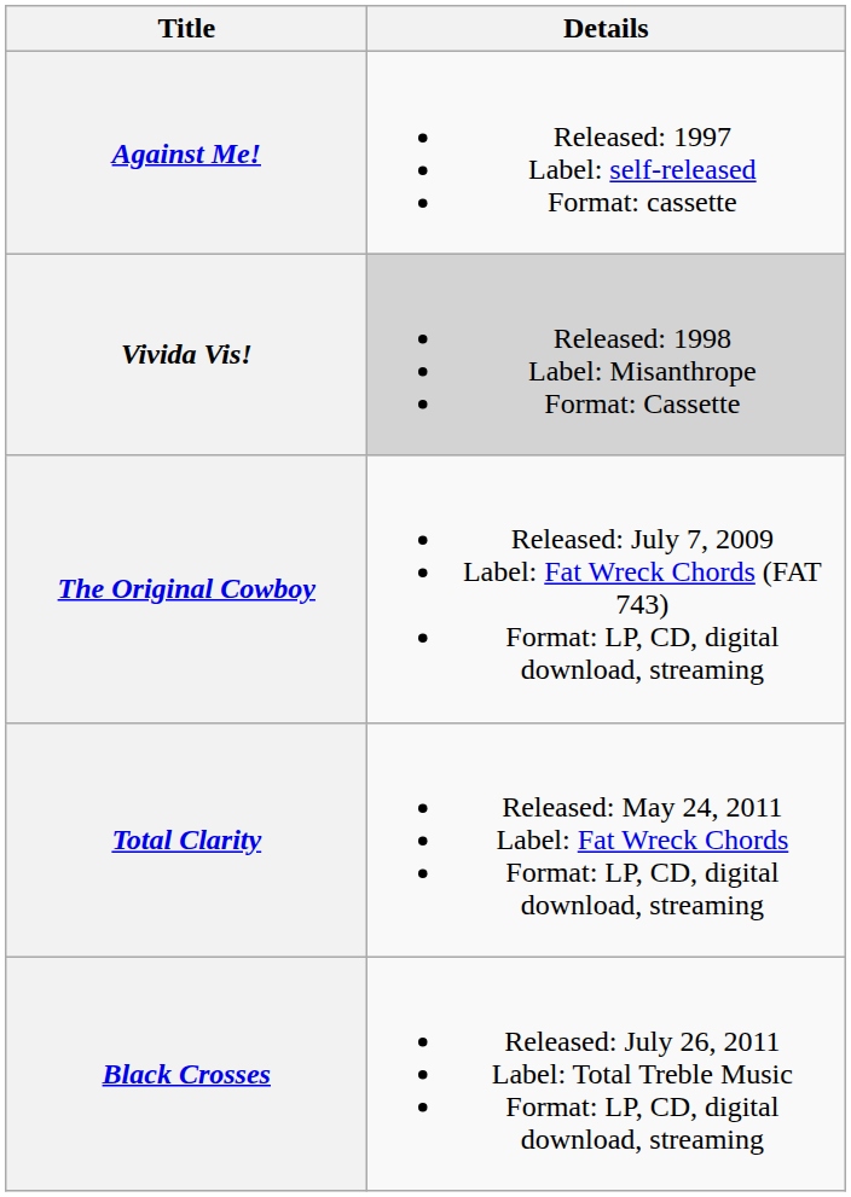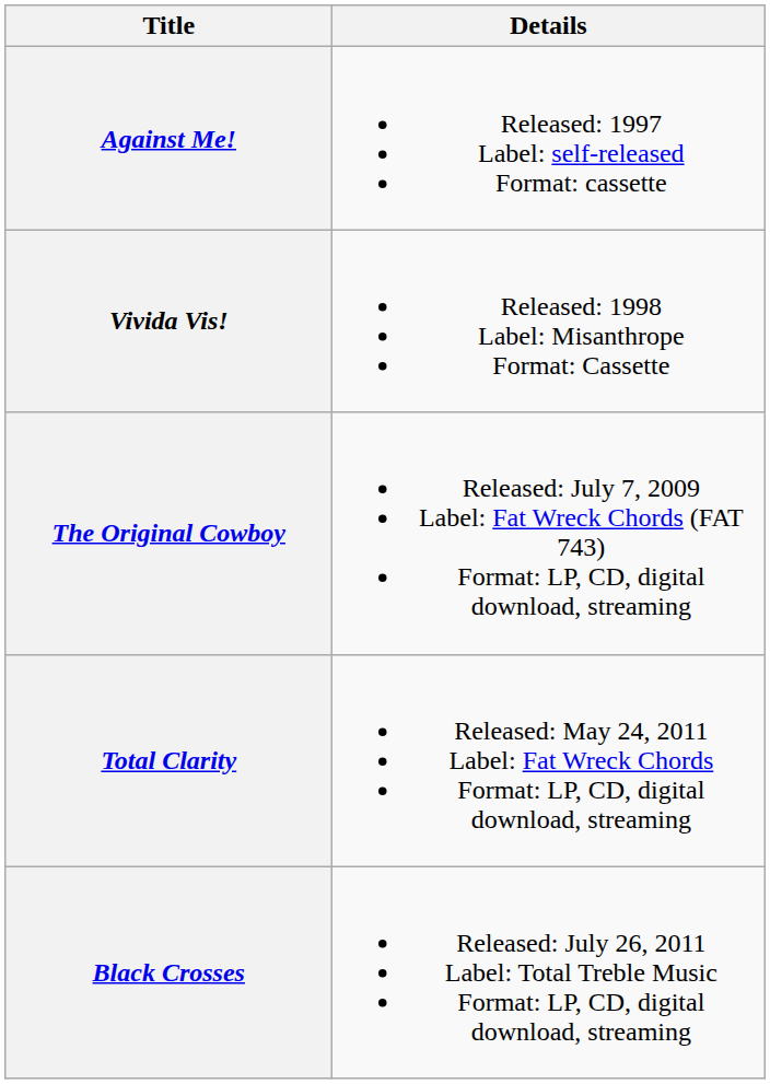Vivida Vis! | Details: lightgrey background -> no background
